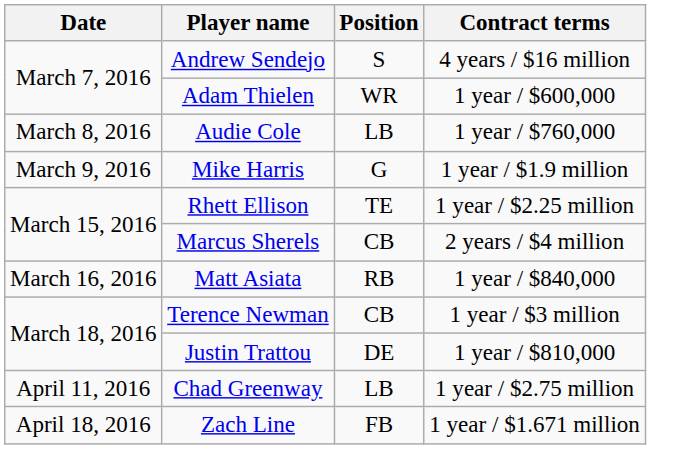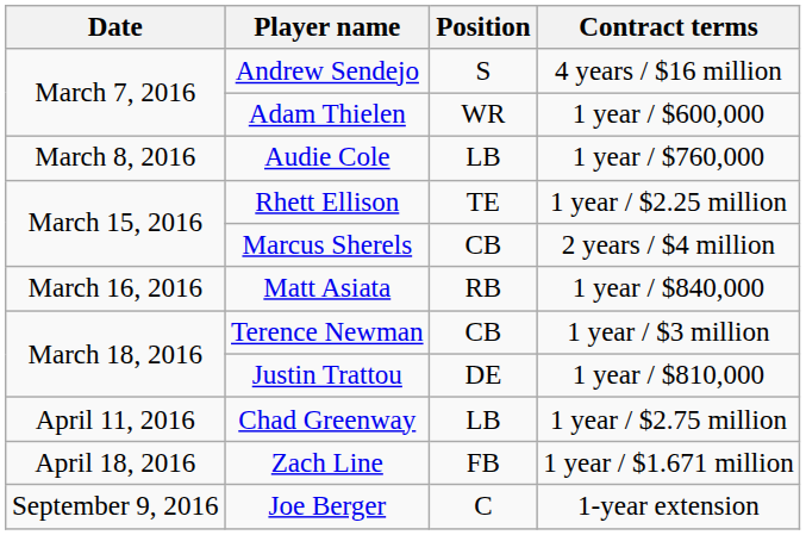- row: March 9, 2016 | Mike Harris | G | 1 year / $1.9 million
+ row: September 9, 2016 | Joe Berger | C | 1-year extension
